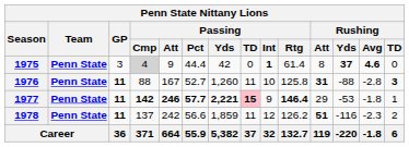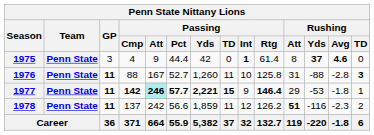1975 | Passing / Cmp: lightgrey background -> no background
1976 | Rushing / Att: bold -> normal
1977 | Passing / Att: no background -> paleturquoise background
1977 | Passing / TD: pink background -> no background
